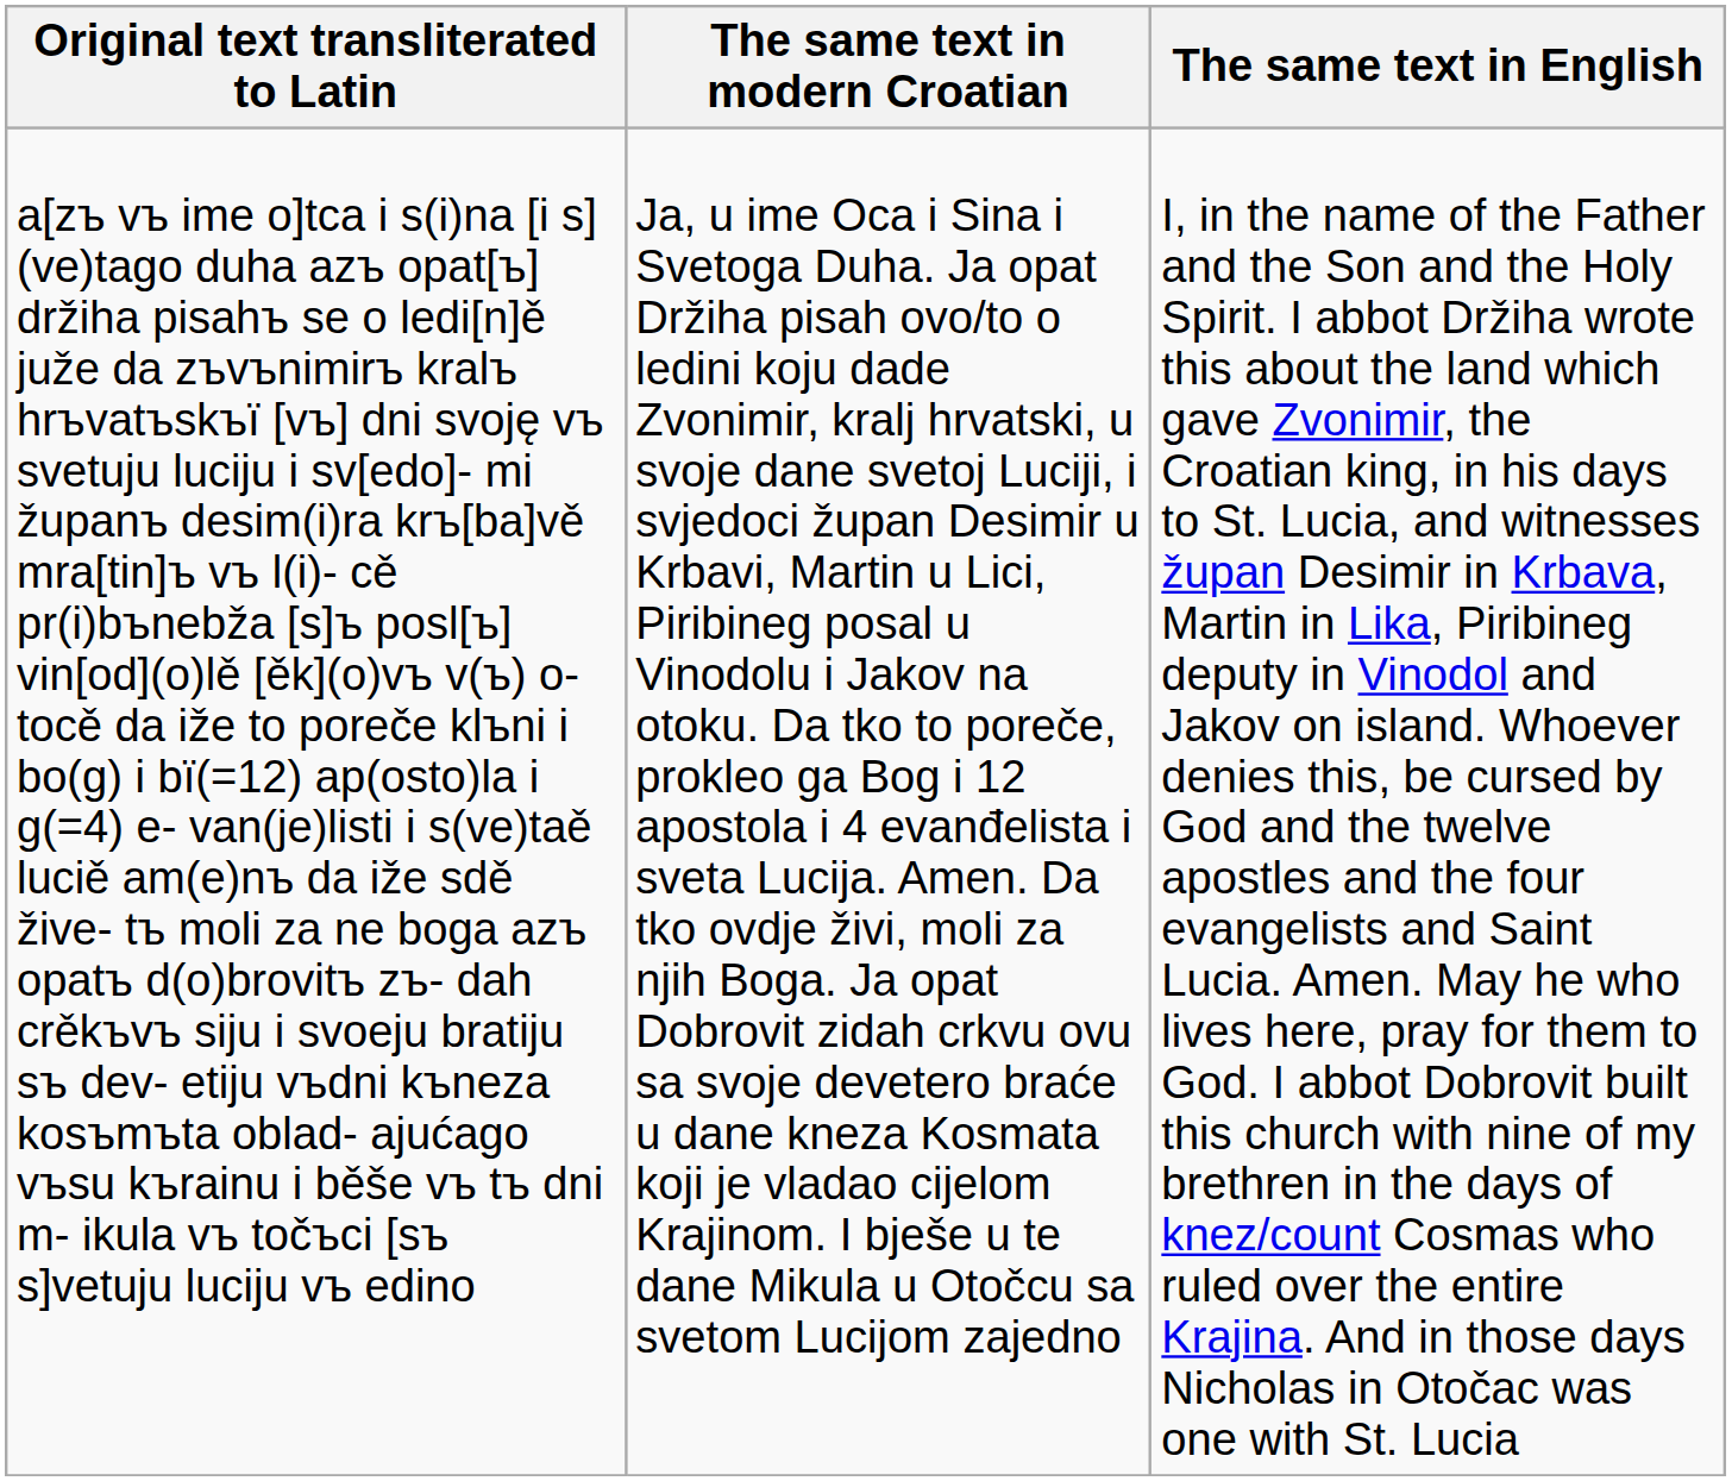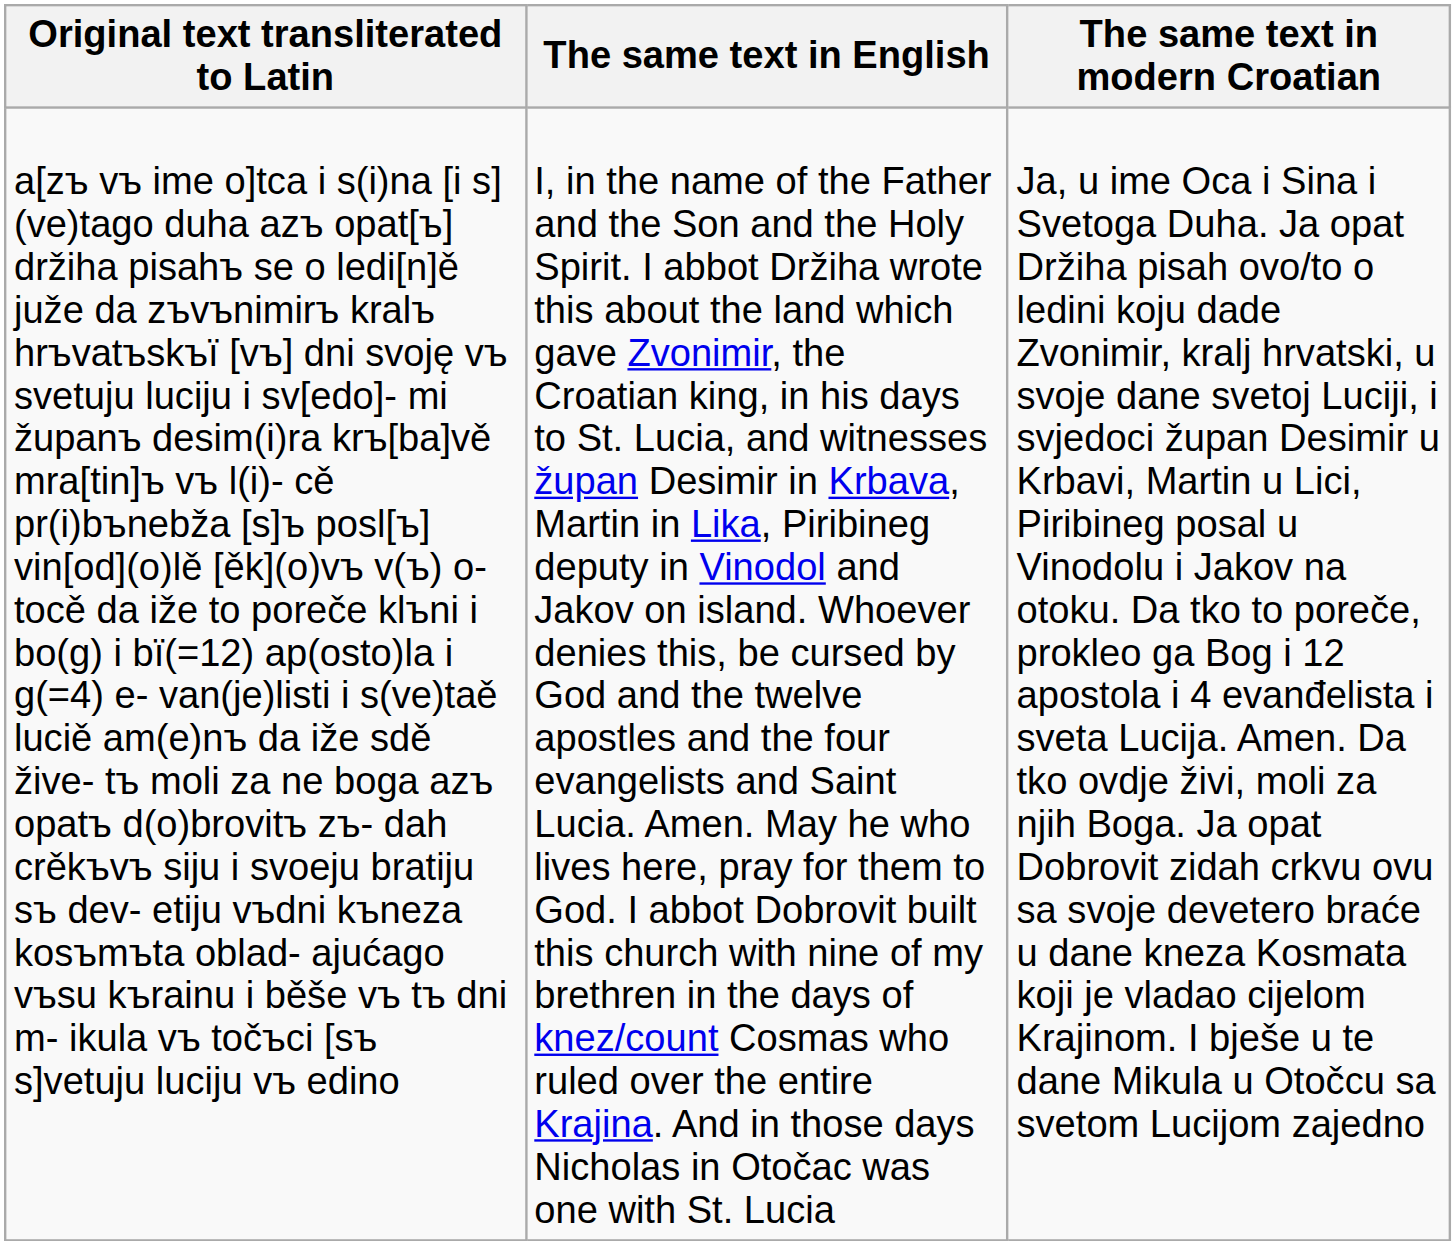columns swapped: The same text in modern Croatian <-> The same text in English
